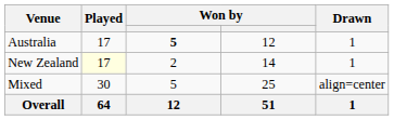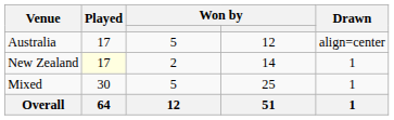Australia | column 3: bold -> normal
Australia | Drawn: 1 -> align=center
Mixed | Drawn: align=center -> 1
